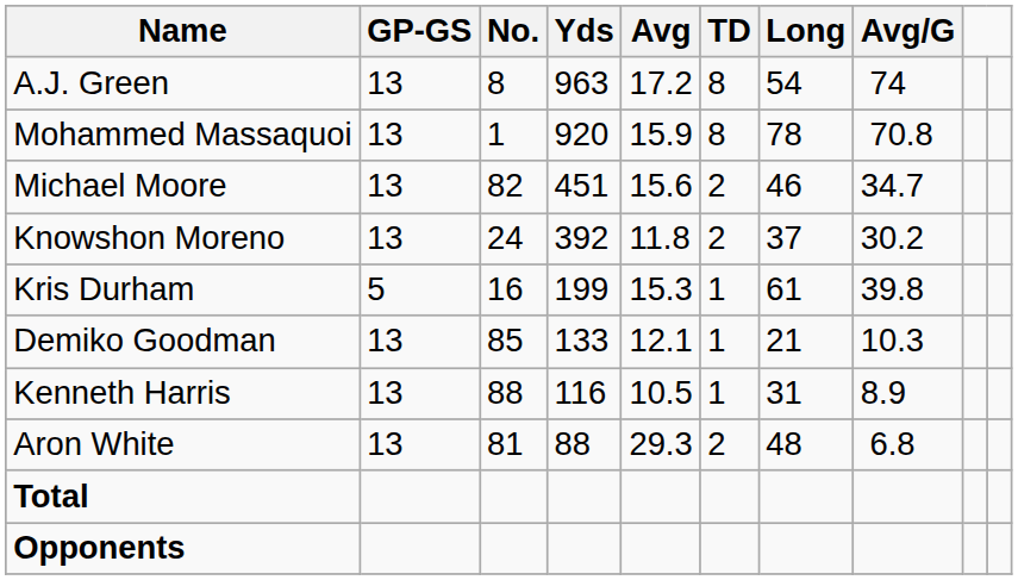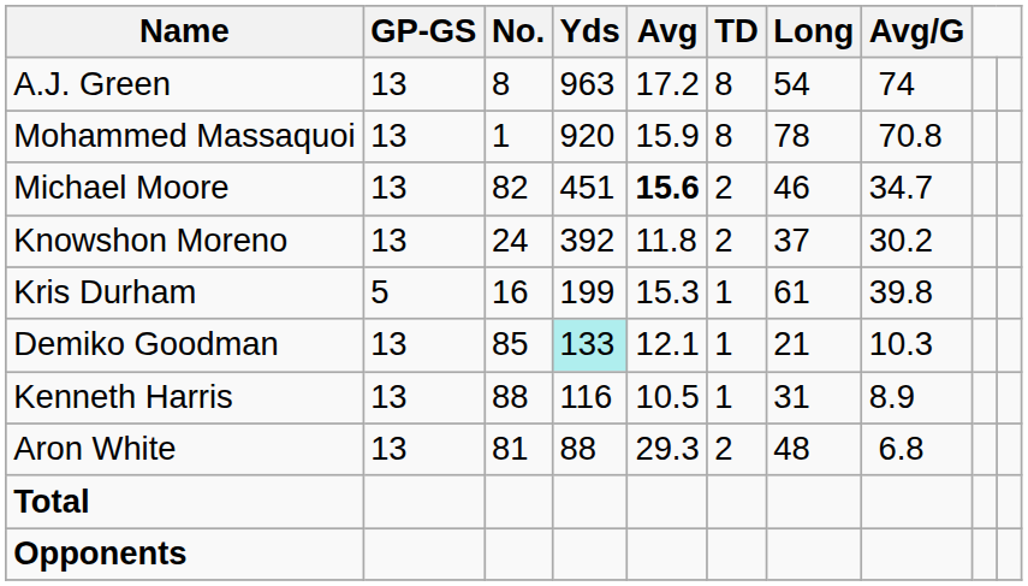Michael Moore | Avg: normal -> bold
Demiko Goodman | Yds: no background -> paleturquoise background
